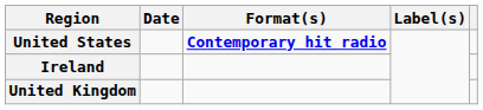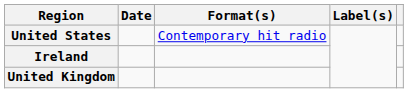United States | Format(s): bold -> normal
